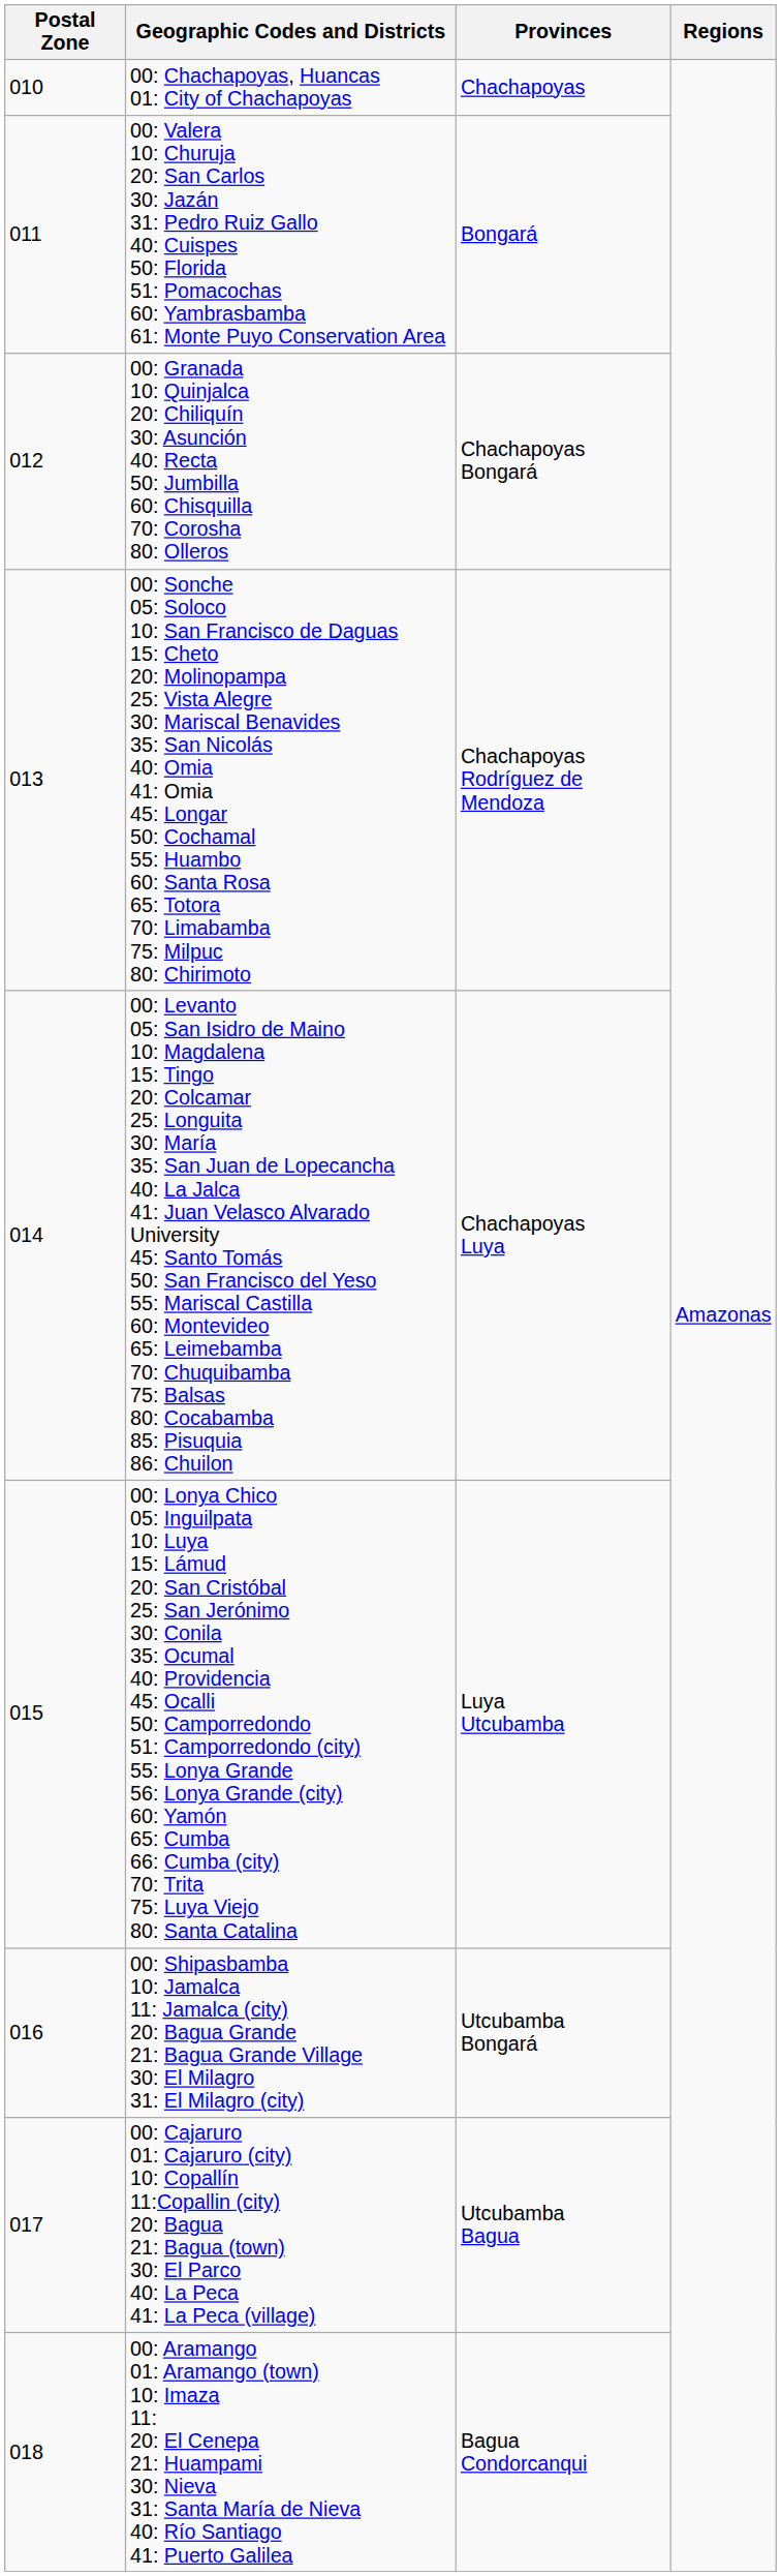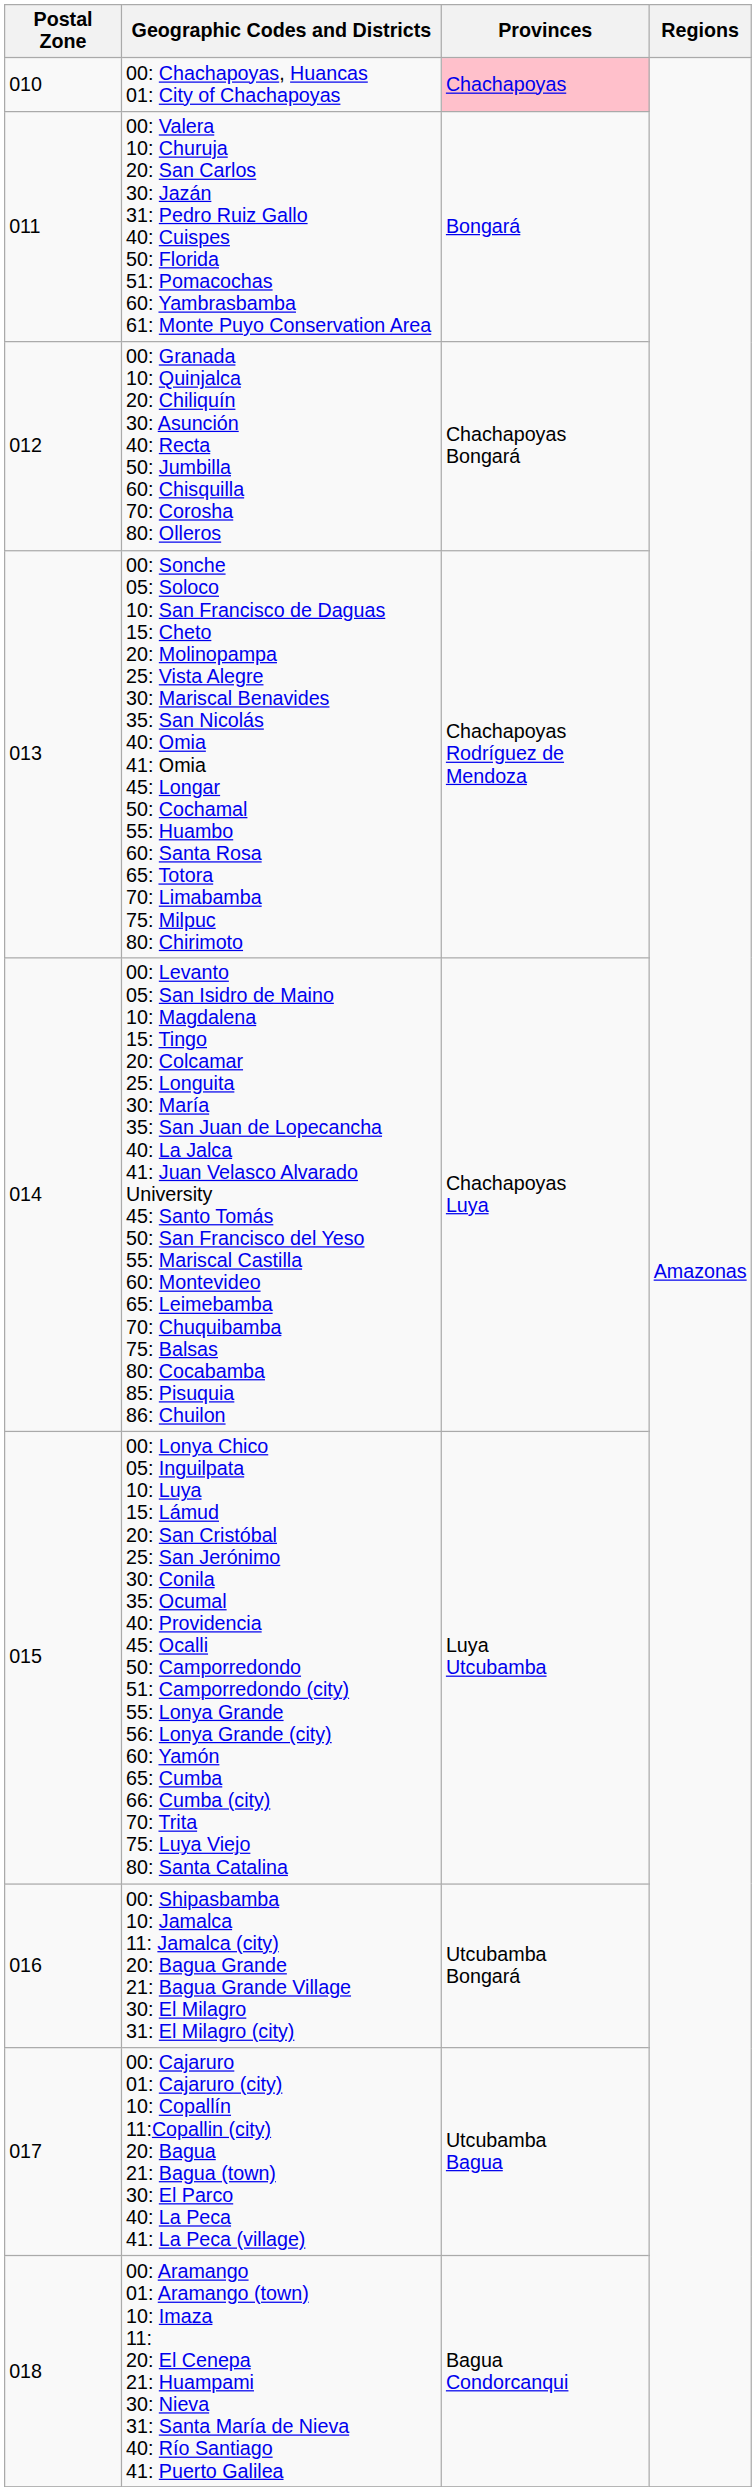00: Chachapoyas, Huancas 01: City of Chachapoyas | Provinces: no background -> pink background
